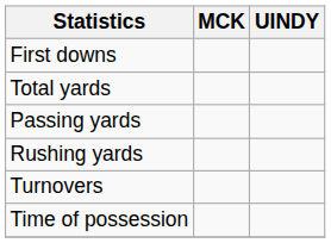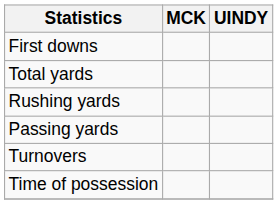rows swapped: Rushing yards <-> Passing yards
